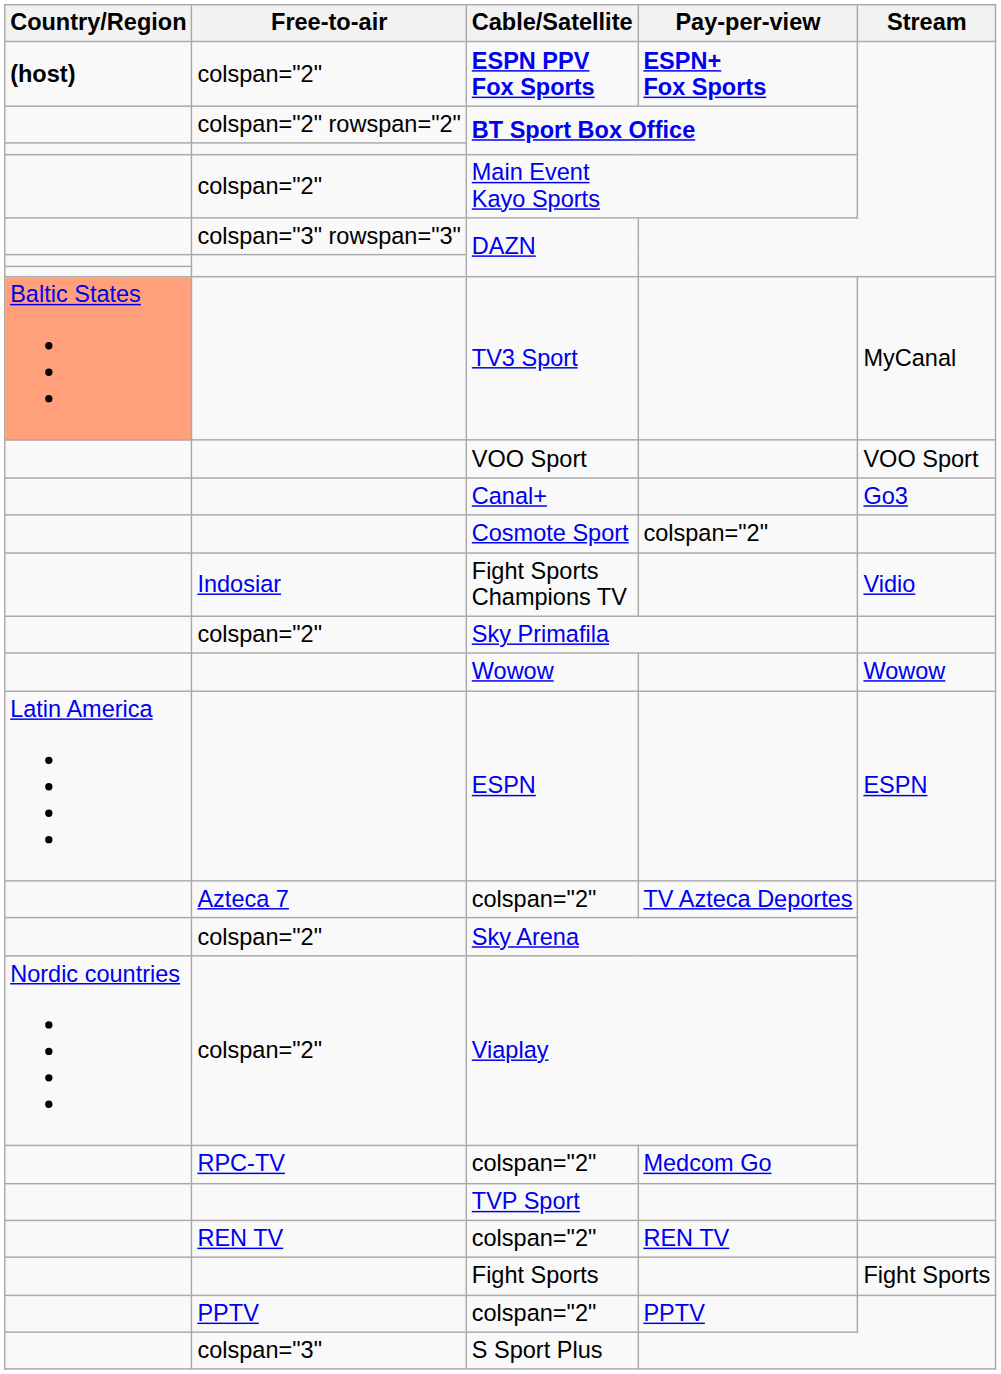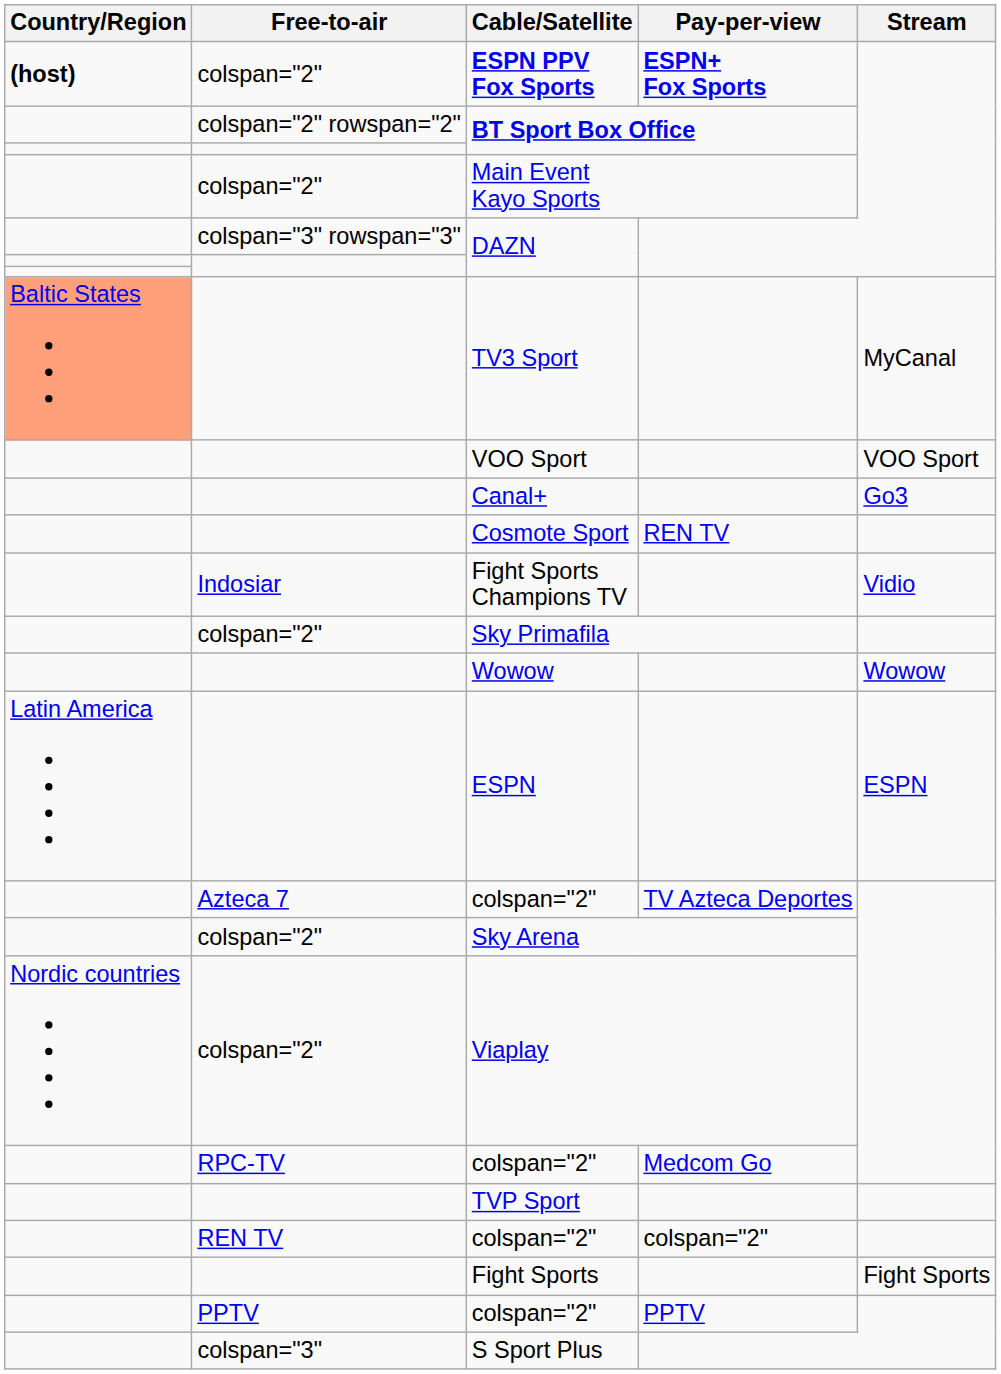Cosmote Sport | Pay-per-view: colspan="2" -> REN TV
REN TV / colspan="2" | Pay-per-view: REN TV -> colspan="2"
